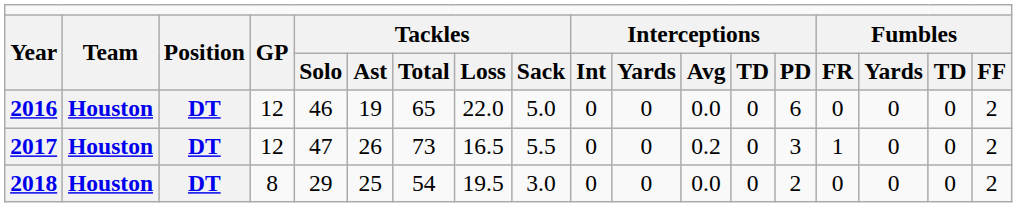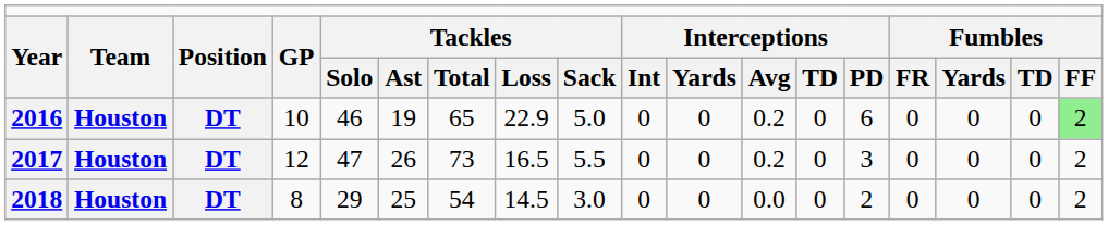2016 | column 4: 12 -> 10
2016 | column 8: 22.0 -> 22.9
2016 | column 12: 0.0 -> 0.2
2016 | column 18: no background -> lightgreen background
2017 | column 15: 1 -> 0
2018 | column 8: 19.5 -> 14.5
